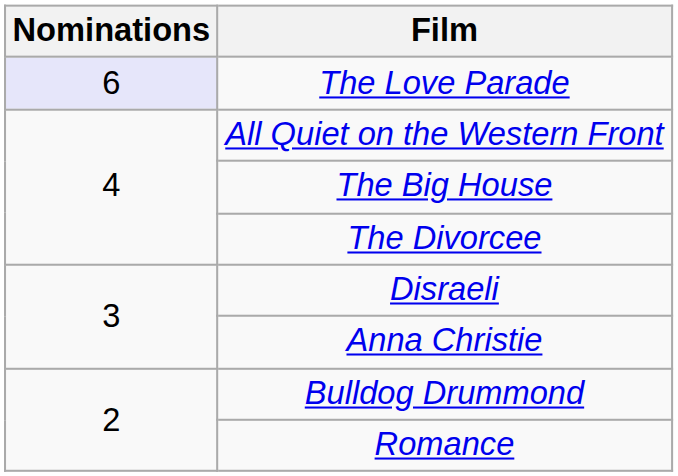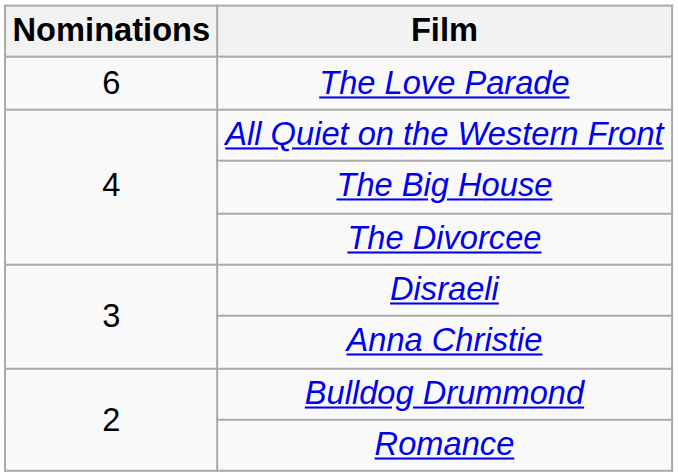The Love Parade | Nominations: lavender background -> no background
